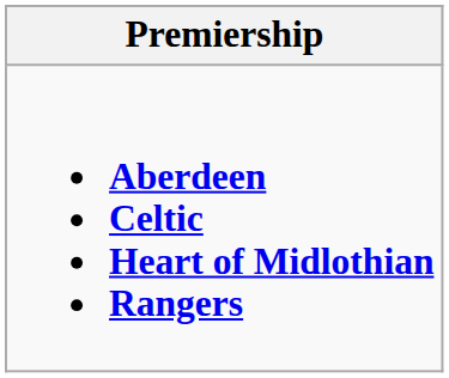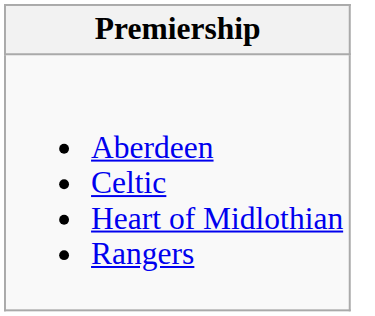row 2 | column 1: bold -> normal
